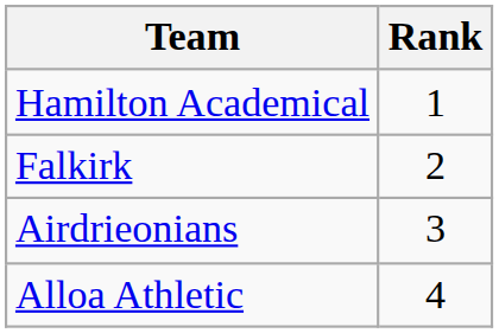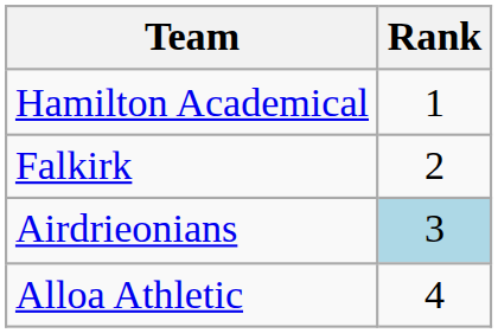Airdrieonians | Rank: no background -> lightblue background
